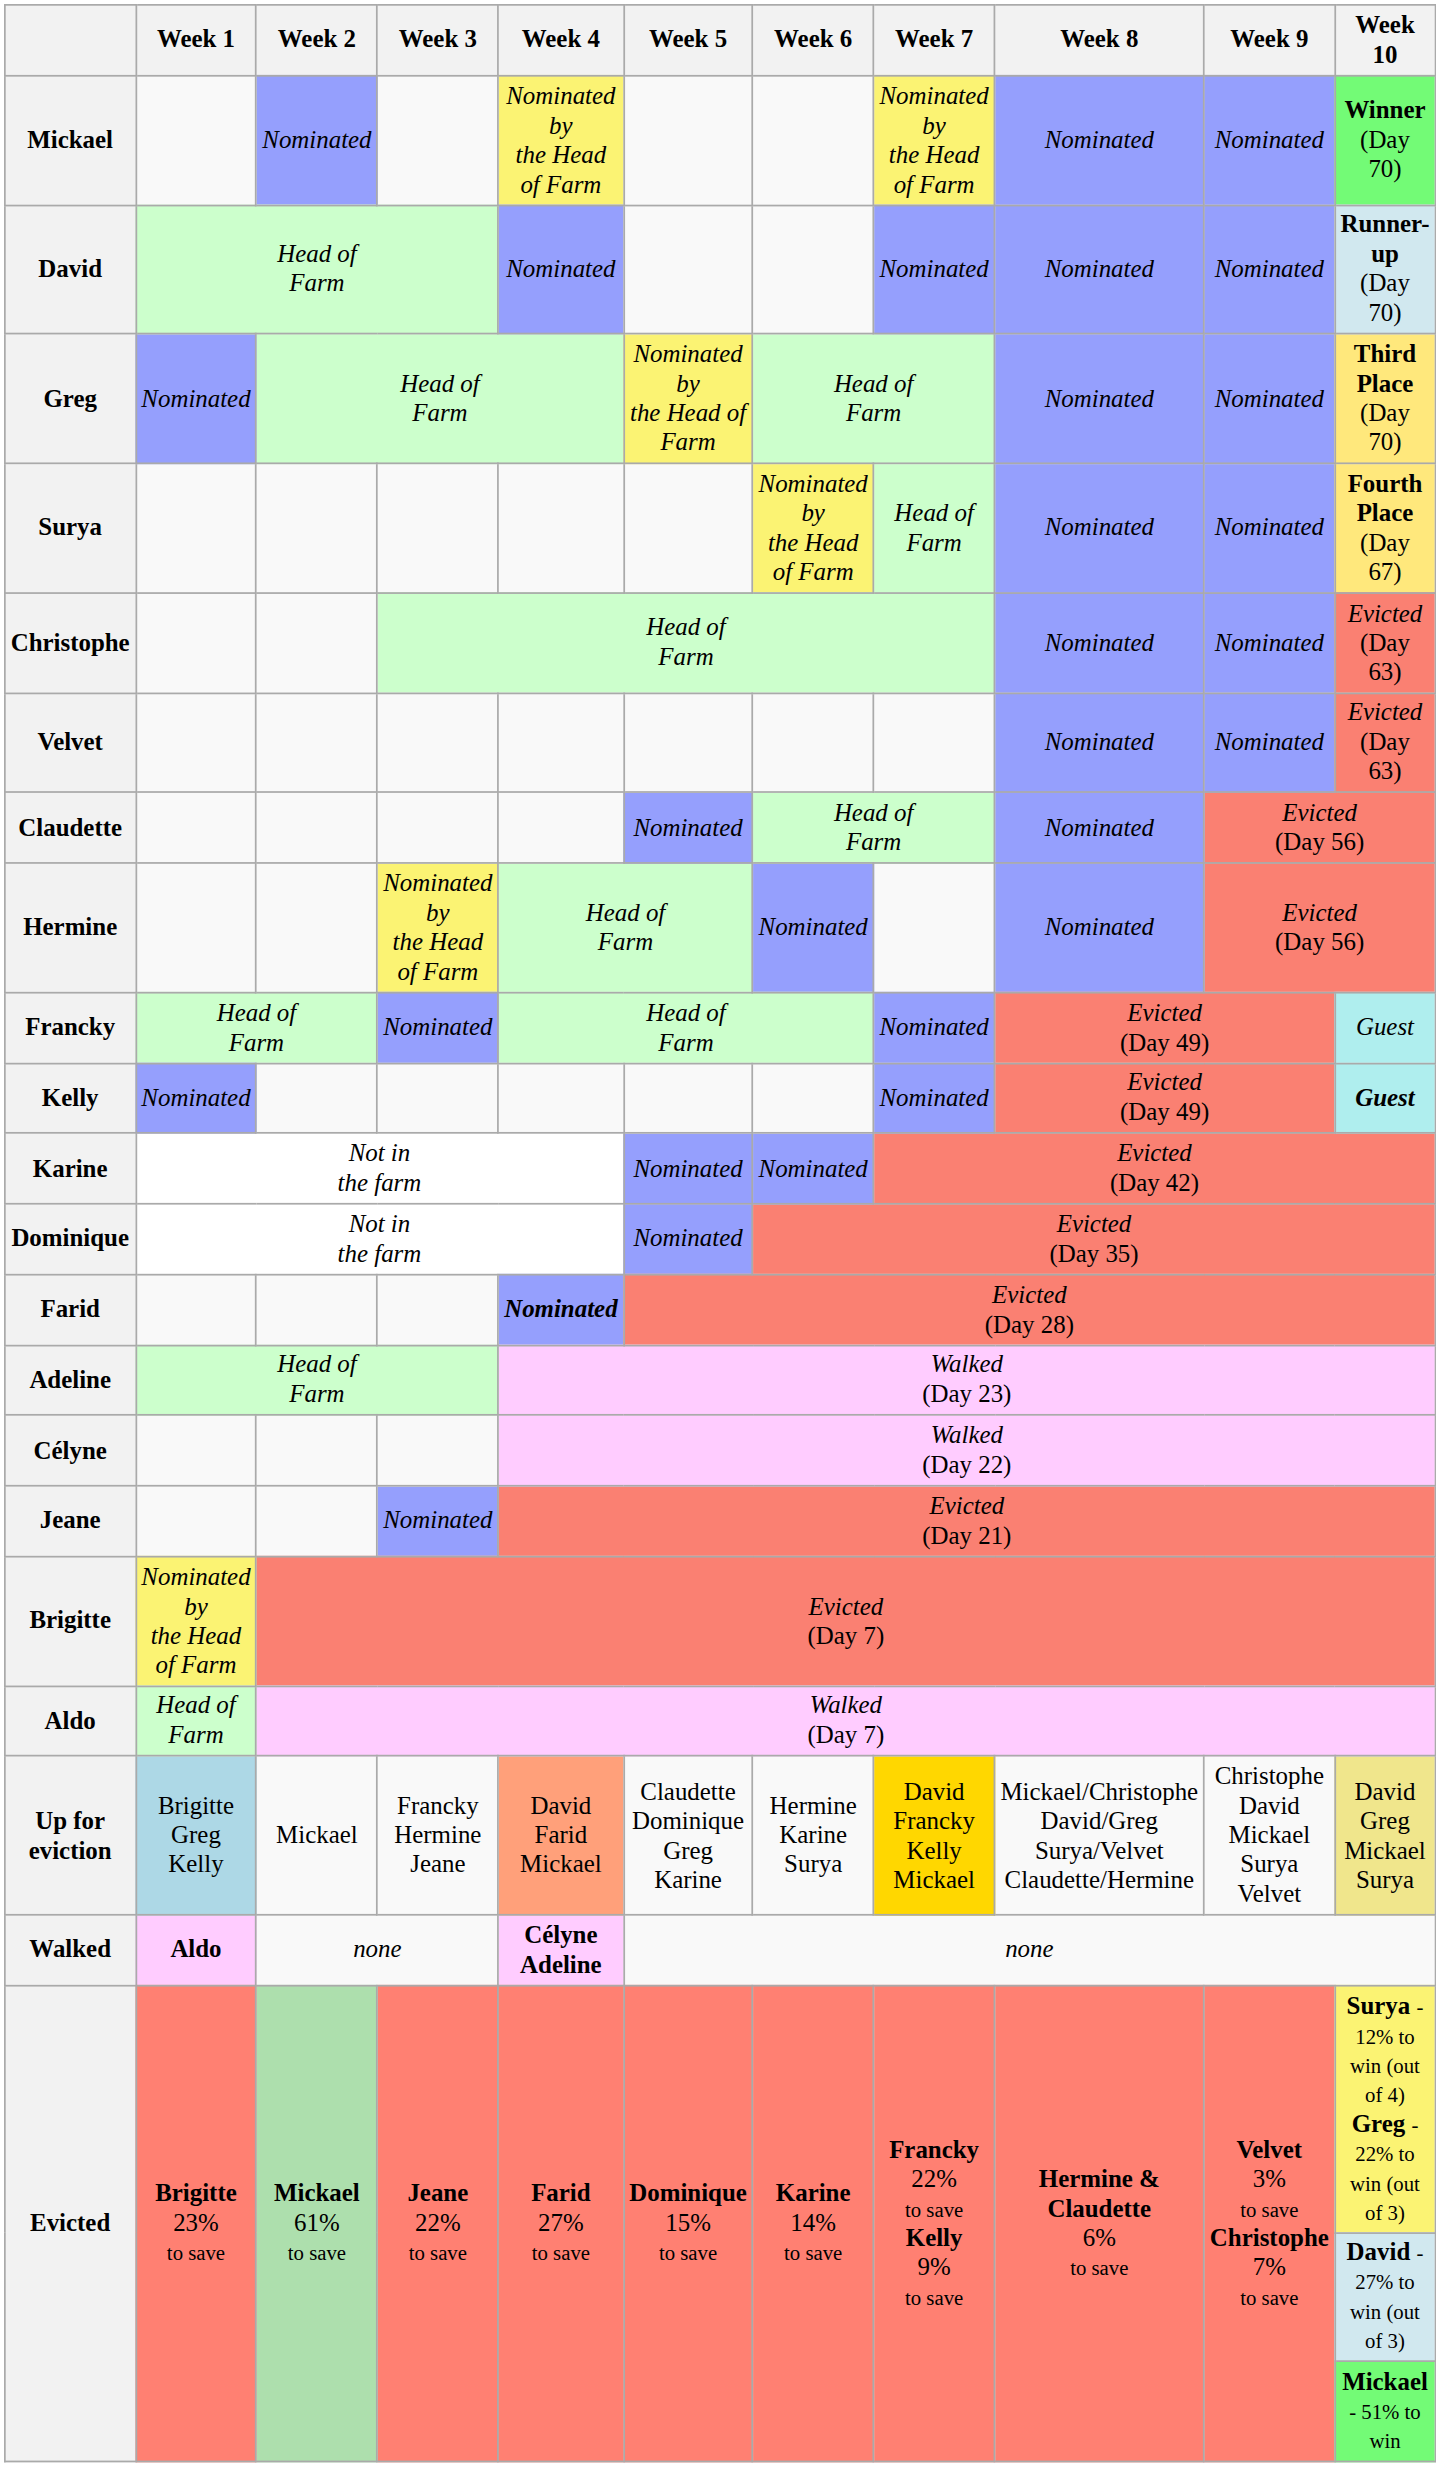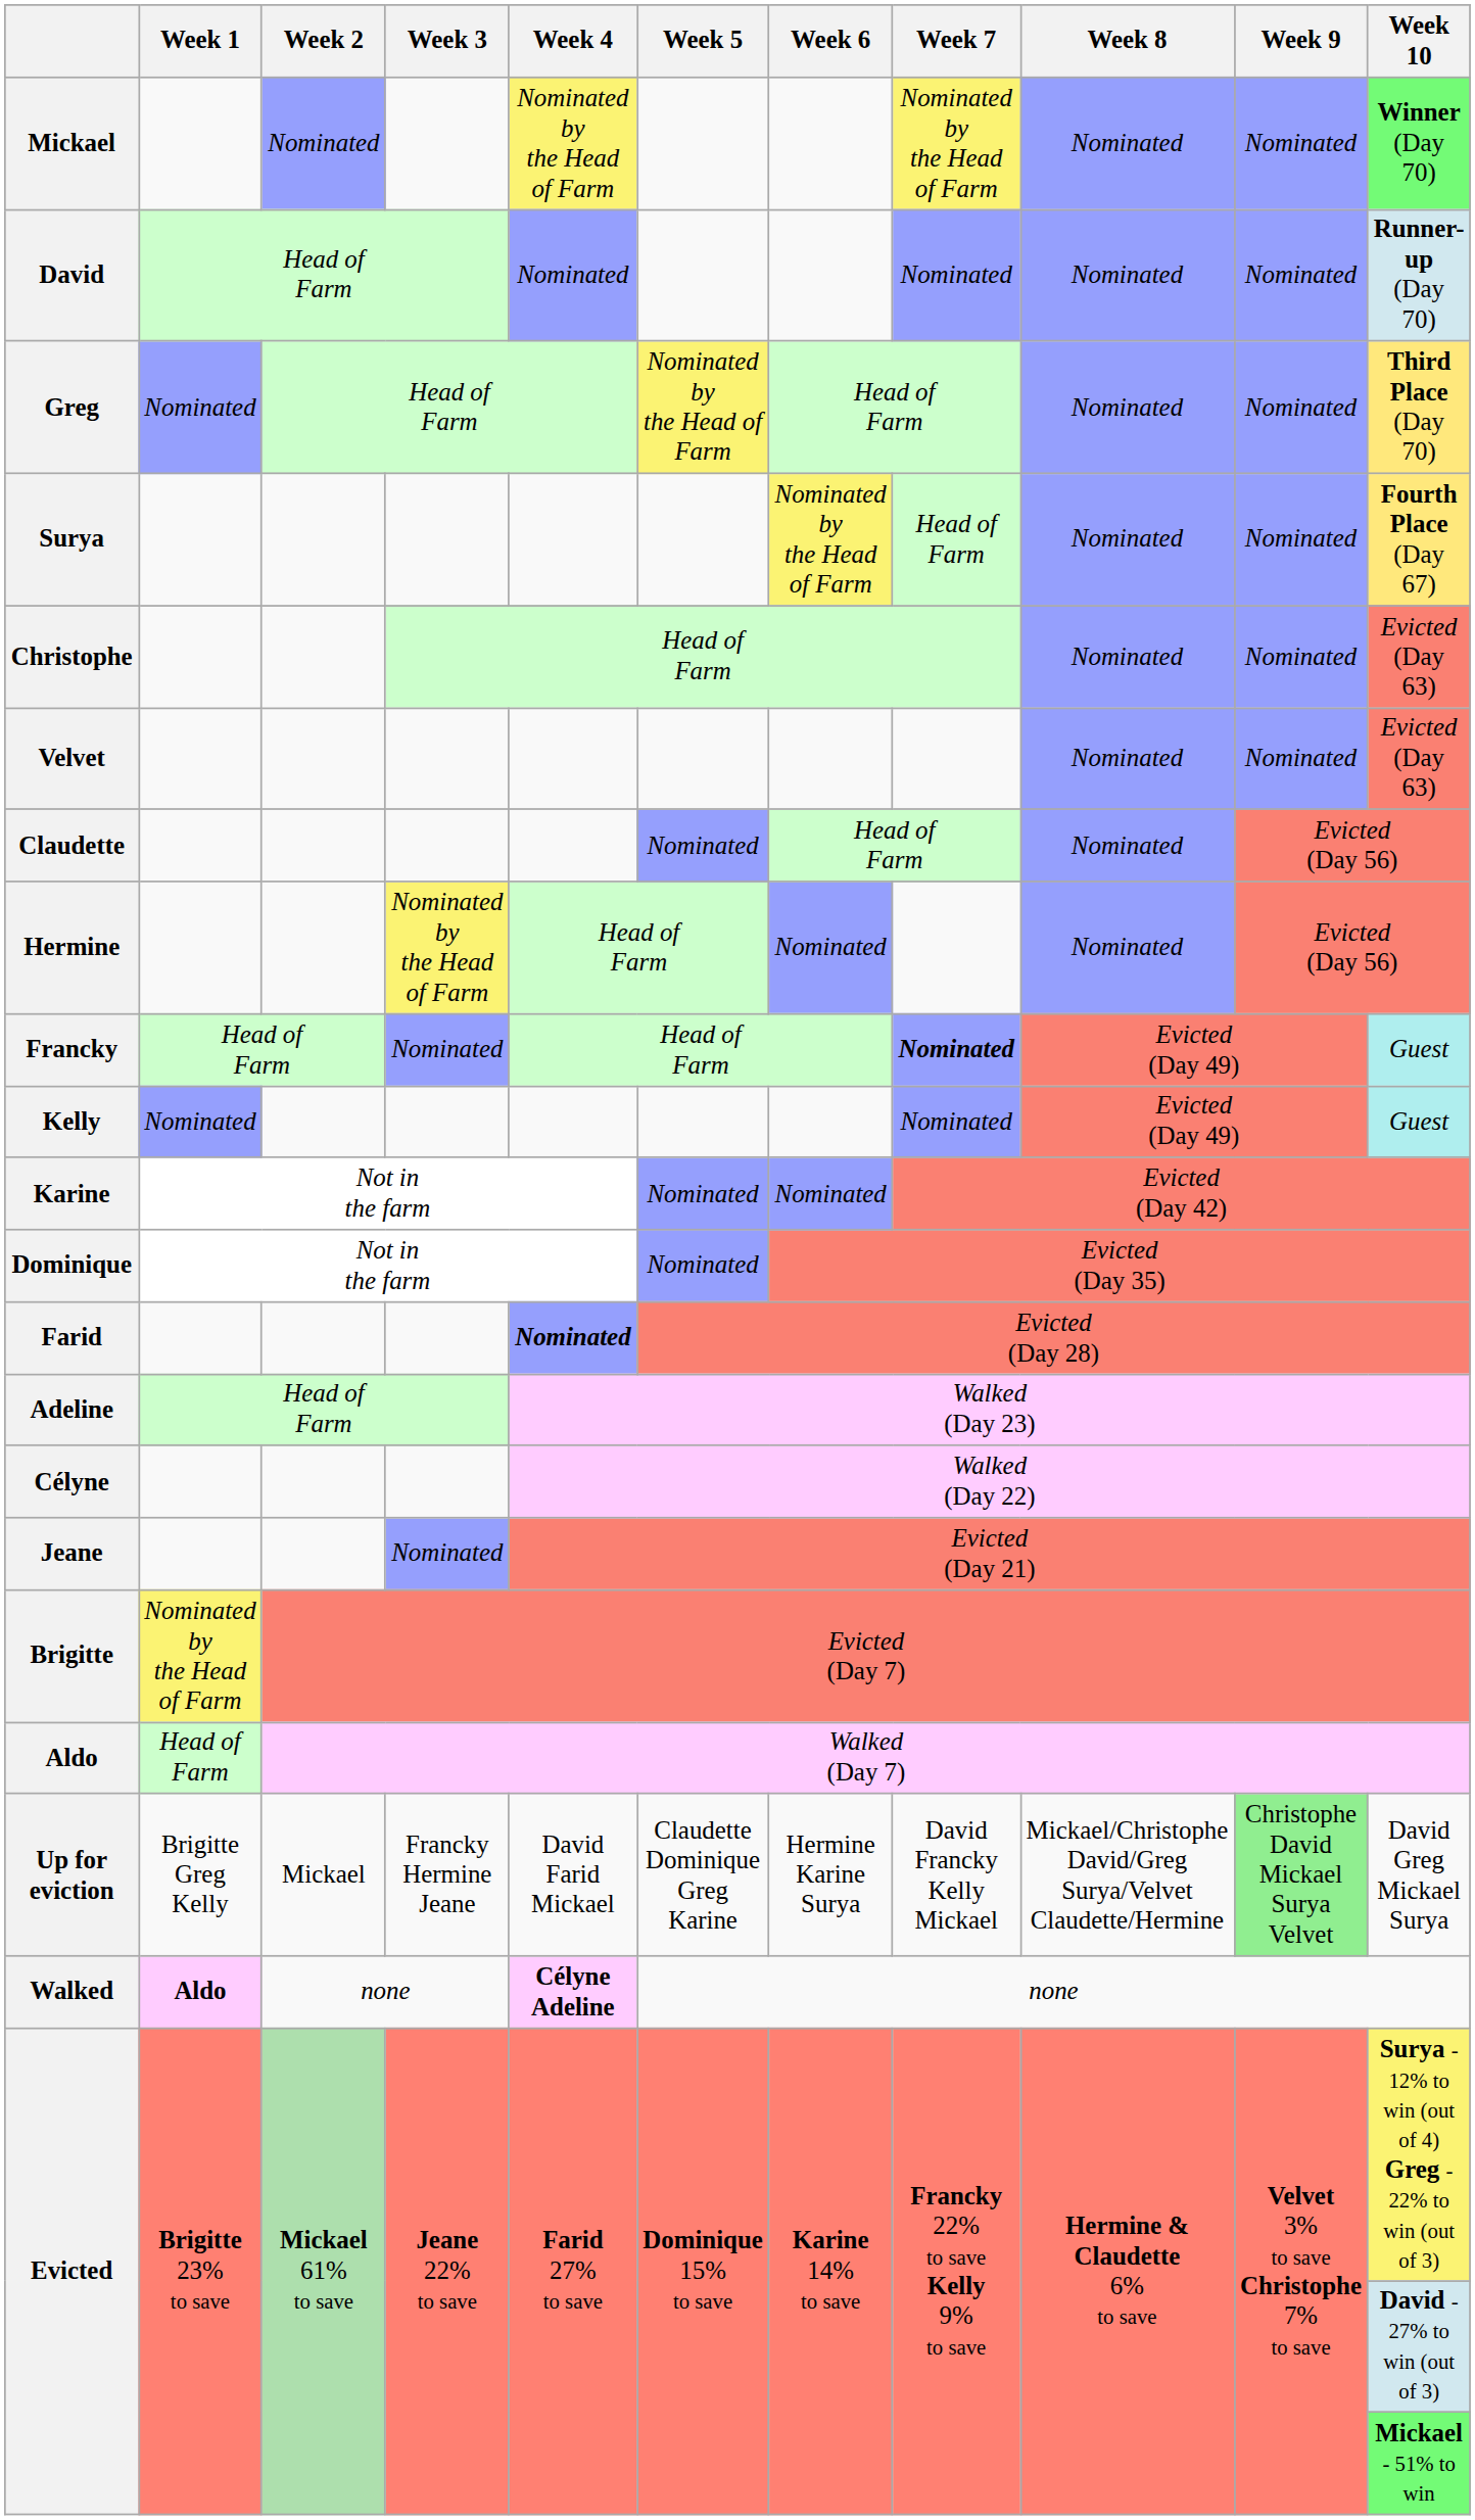Francky | Week 7: normal -> bold
Kelly | Week 10: bold -> normal
Up for eviction | Week 1: lightblue background -> no background
Up for eviction | Week 4: lightsalmon background -> no background
Up for eviction | Week 7: gold background -> no background
Up for eviction | Week 9: no background -> lightgreen background
Up for eviction | Week 10: khaki background -> no background
